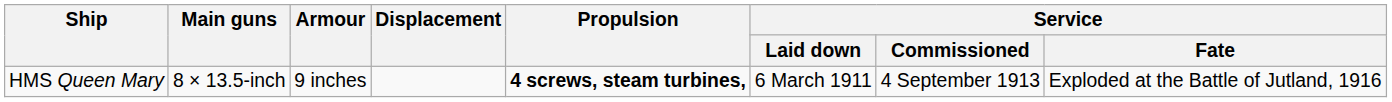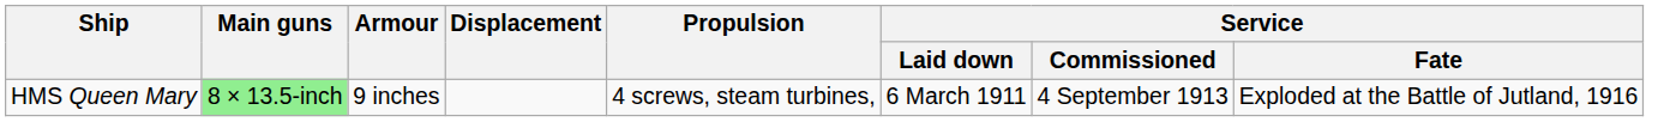HMS Queen Mary | Main guns: no background -> lightgreen background
HMS Queen Mary | Propulsion: bold -> normal
